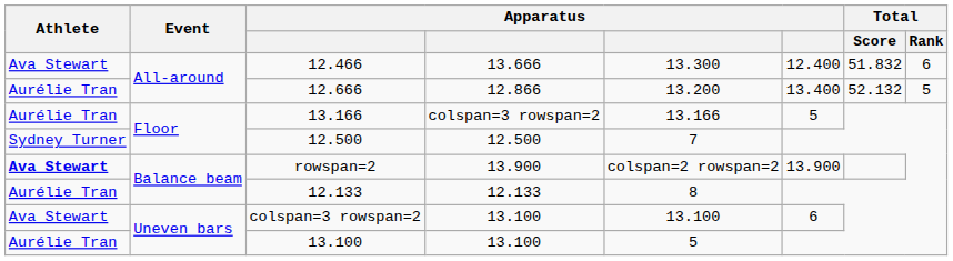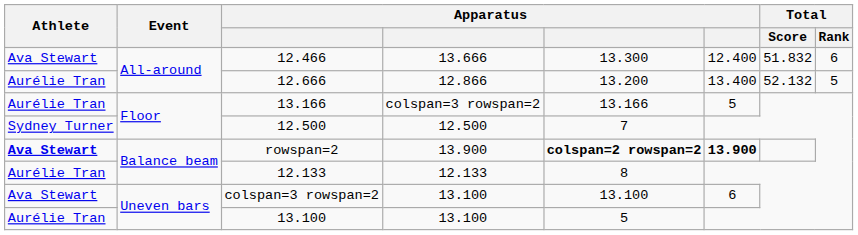rowspan=2 | column 5: normal -> bold
rowspan=2 | column 6: normal -> bold
